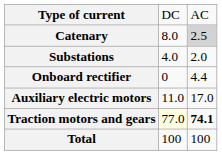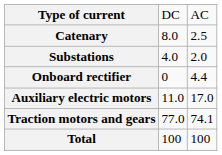Catenary | column 3: lightgrey background -> no background
Traction motors and gears | column 2: lightyellow background -> no background
Traction motors and gears | column 3: bold -> normal
